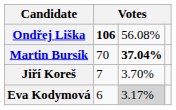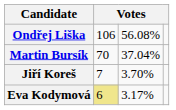Ondřej Liška | column 2: bold -> normal
Martin Bursík | column 3: bold -> normal
Eva Kodymová | column 2: no background -> khaki background
Eva Kodymová | column 3: lightgrey background -> no background
